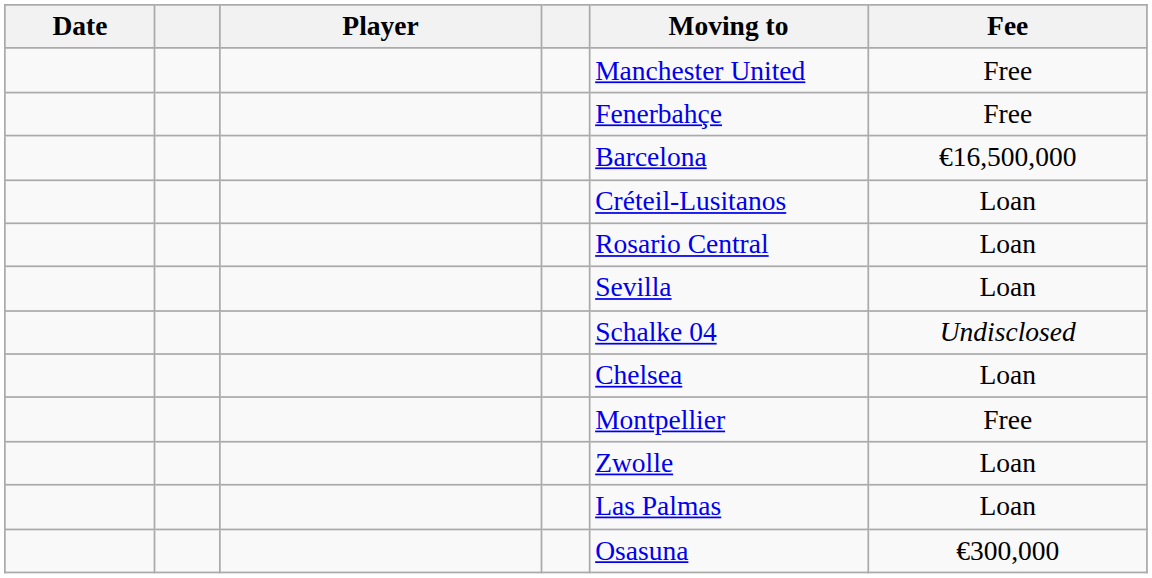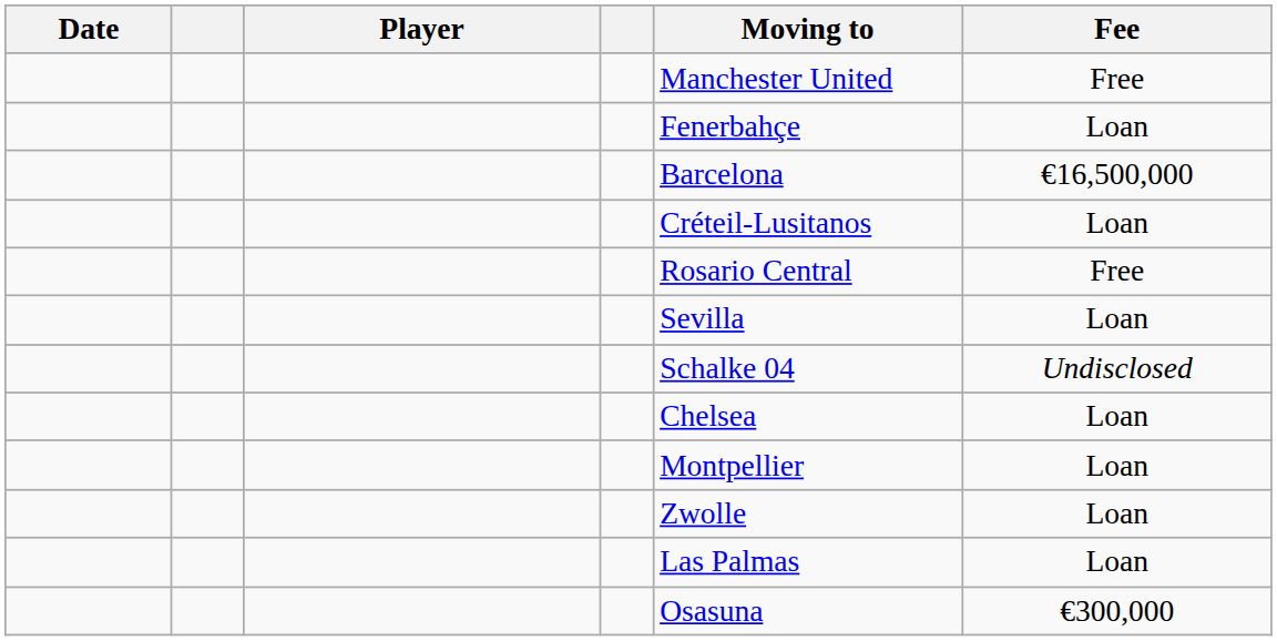row 3 | Fee: Free -> Loan
row 6 | Fee: Loan -> Free
row 10 | Fee: Free -> Loan
